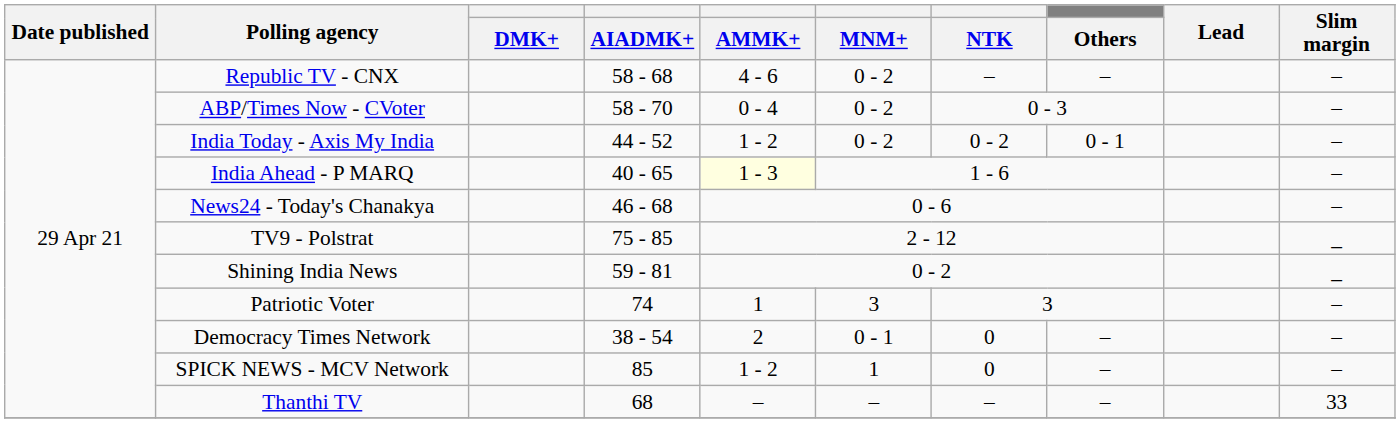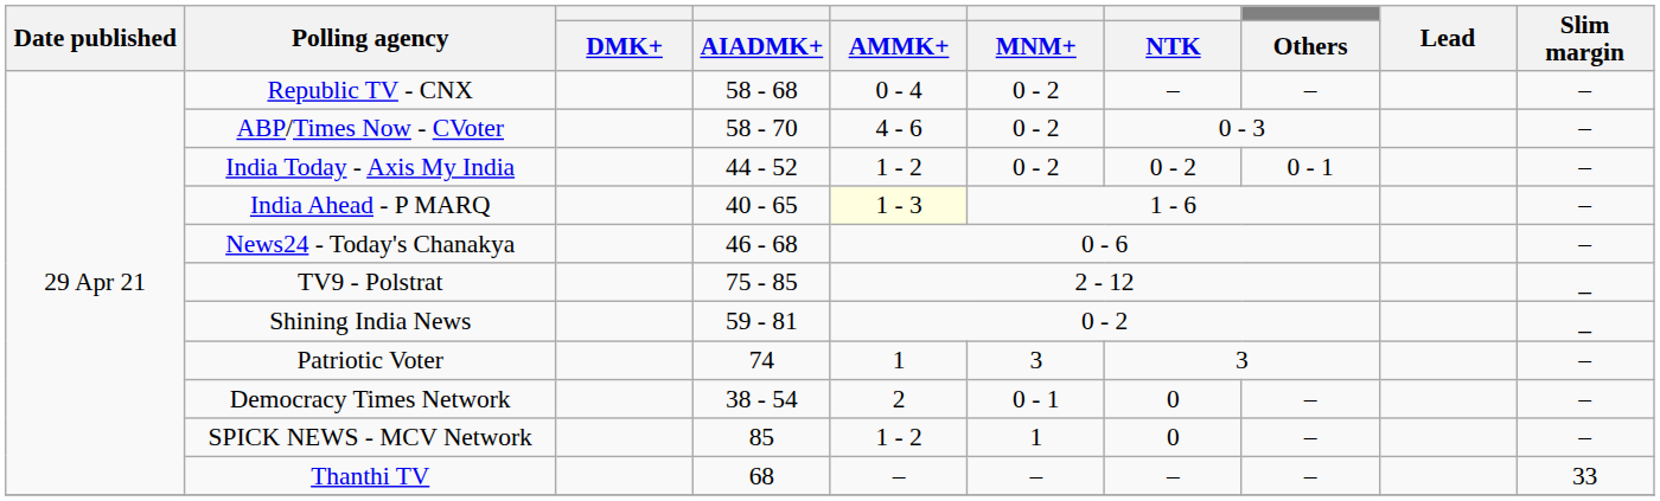Republic TV - CNX | AMMK+: 4 - 6 -> 0 - 4
ABP/Times Now - CVoter | AMMK+: 0 - 4 -> 4 - 6
